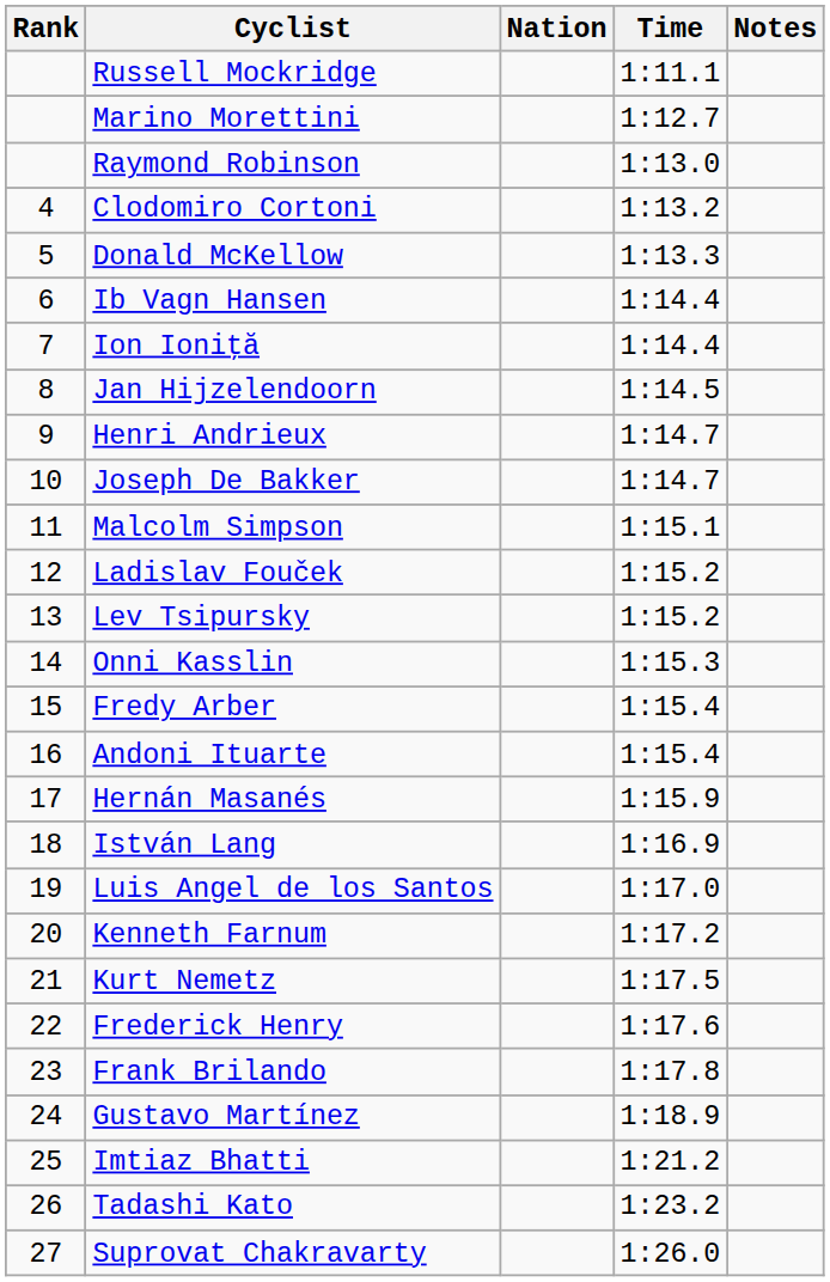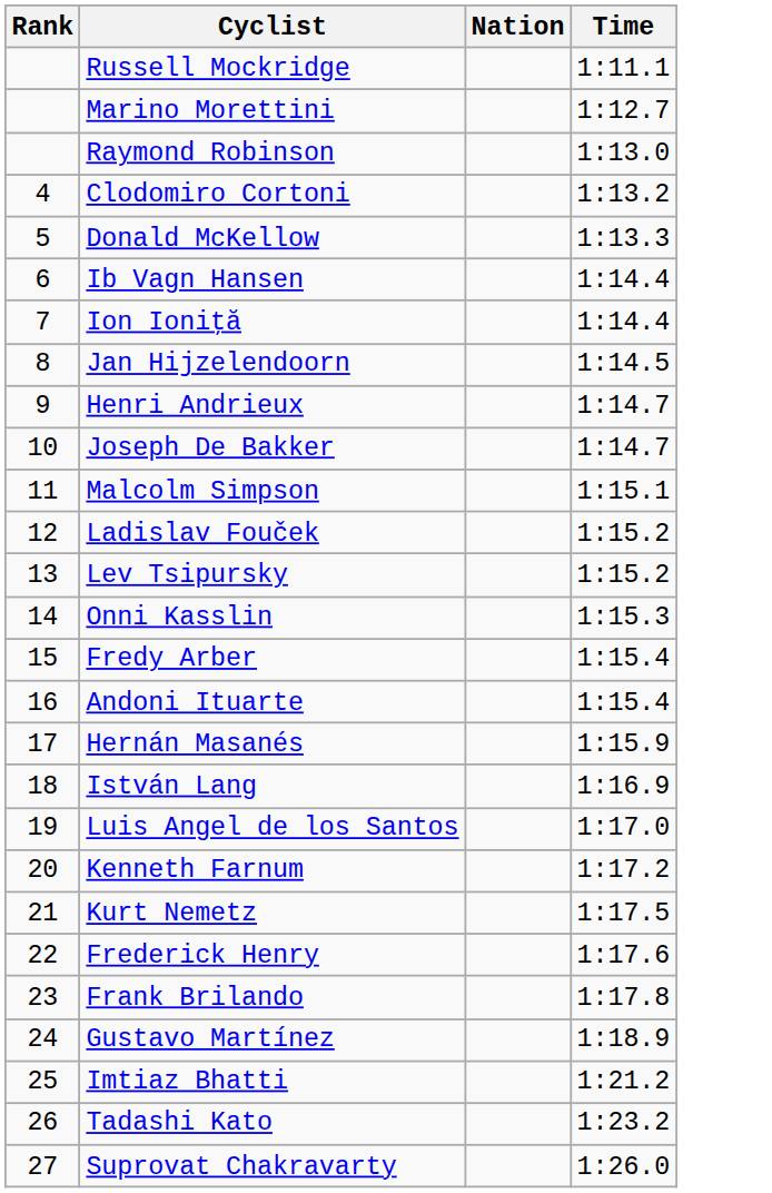- column: Notes
